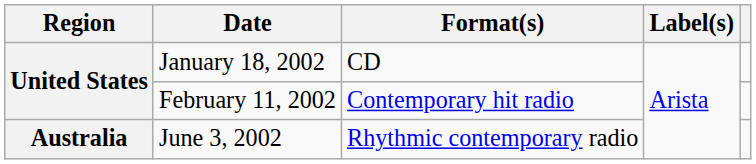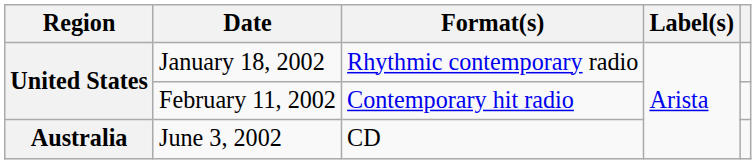January 18, 2002 | Format(s): CD -> Rhythmic contemporary radio
June 3, 2002 | Format(s): Rhythmic contemporary radio -> CD
